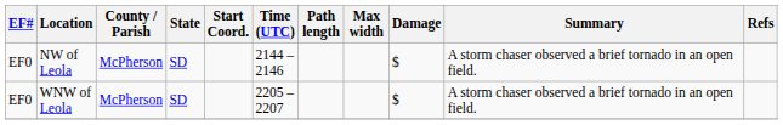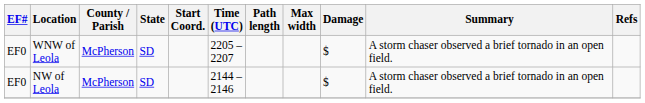rows swapped: NW of Leola <-> WNW of Leola
